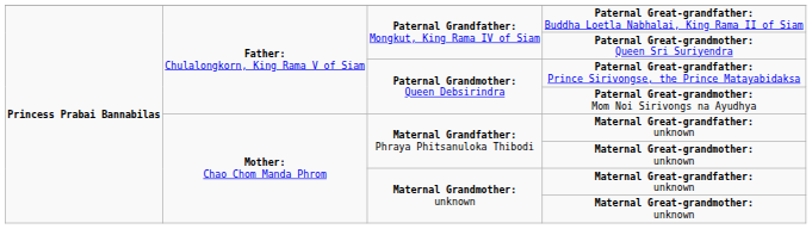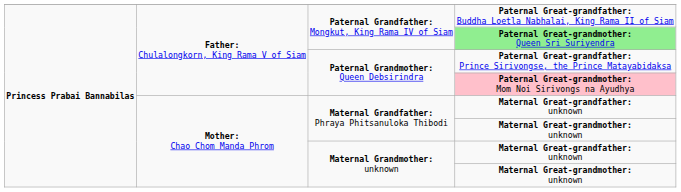Paternal Great-grandmother: Queen Sri Suriyendra | column 4: no background -> lightgreen background
Paternal Great-grandmother: Mom Noi Sirivongs na Ayudhya | column 4: no background -> pink background
